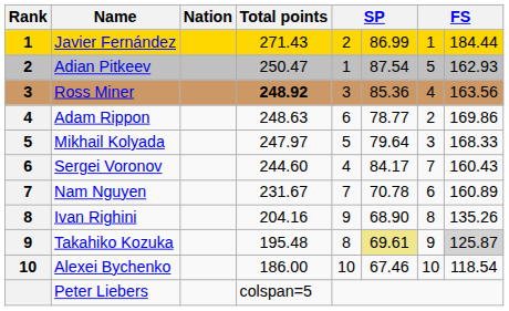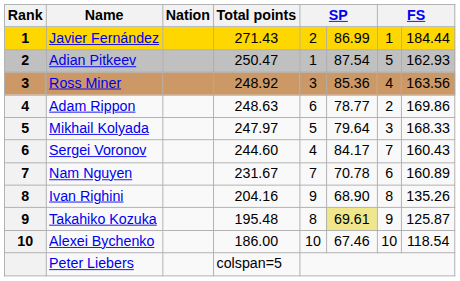Ross Miner | Total points: bold -> normal
Takahiko Kozuka | column 8: lightgrey background -> no background
